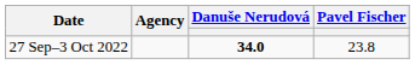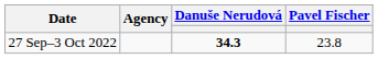27 Sep–3 Oct 2022 | Danuše Nerudová: 34.0 -> 34.3
